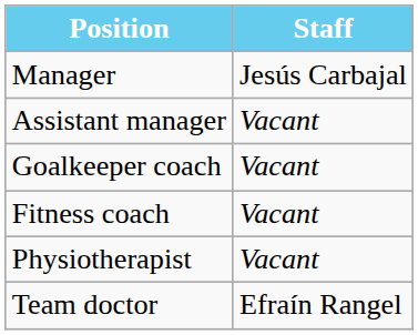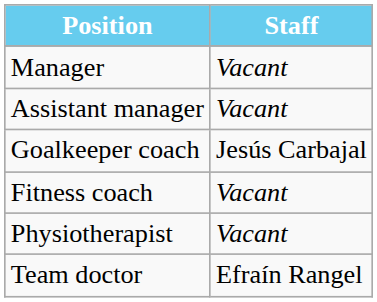Manager | Staff: Jesús Carbajal -> Vacant
Goalkeeper coach | Staff: Vacant -> Jesús Carbajal
